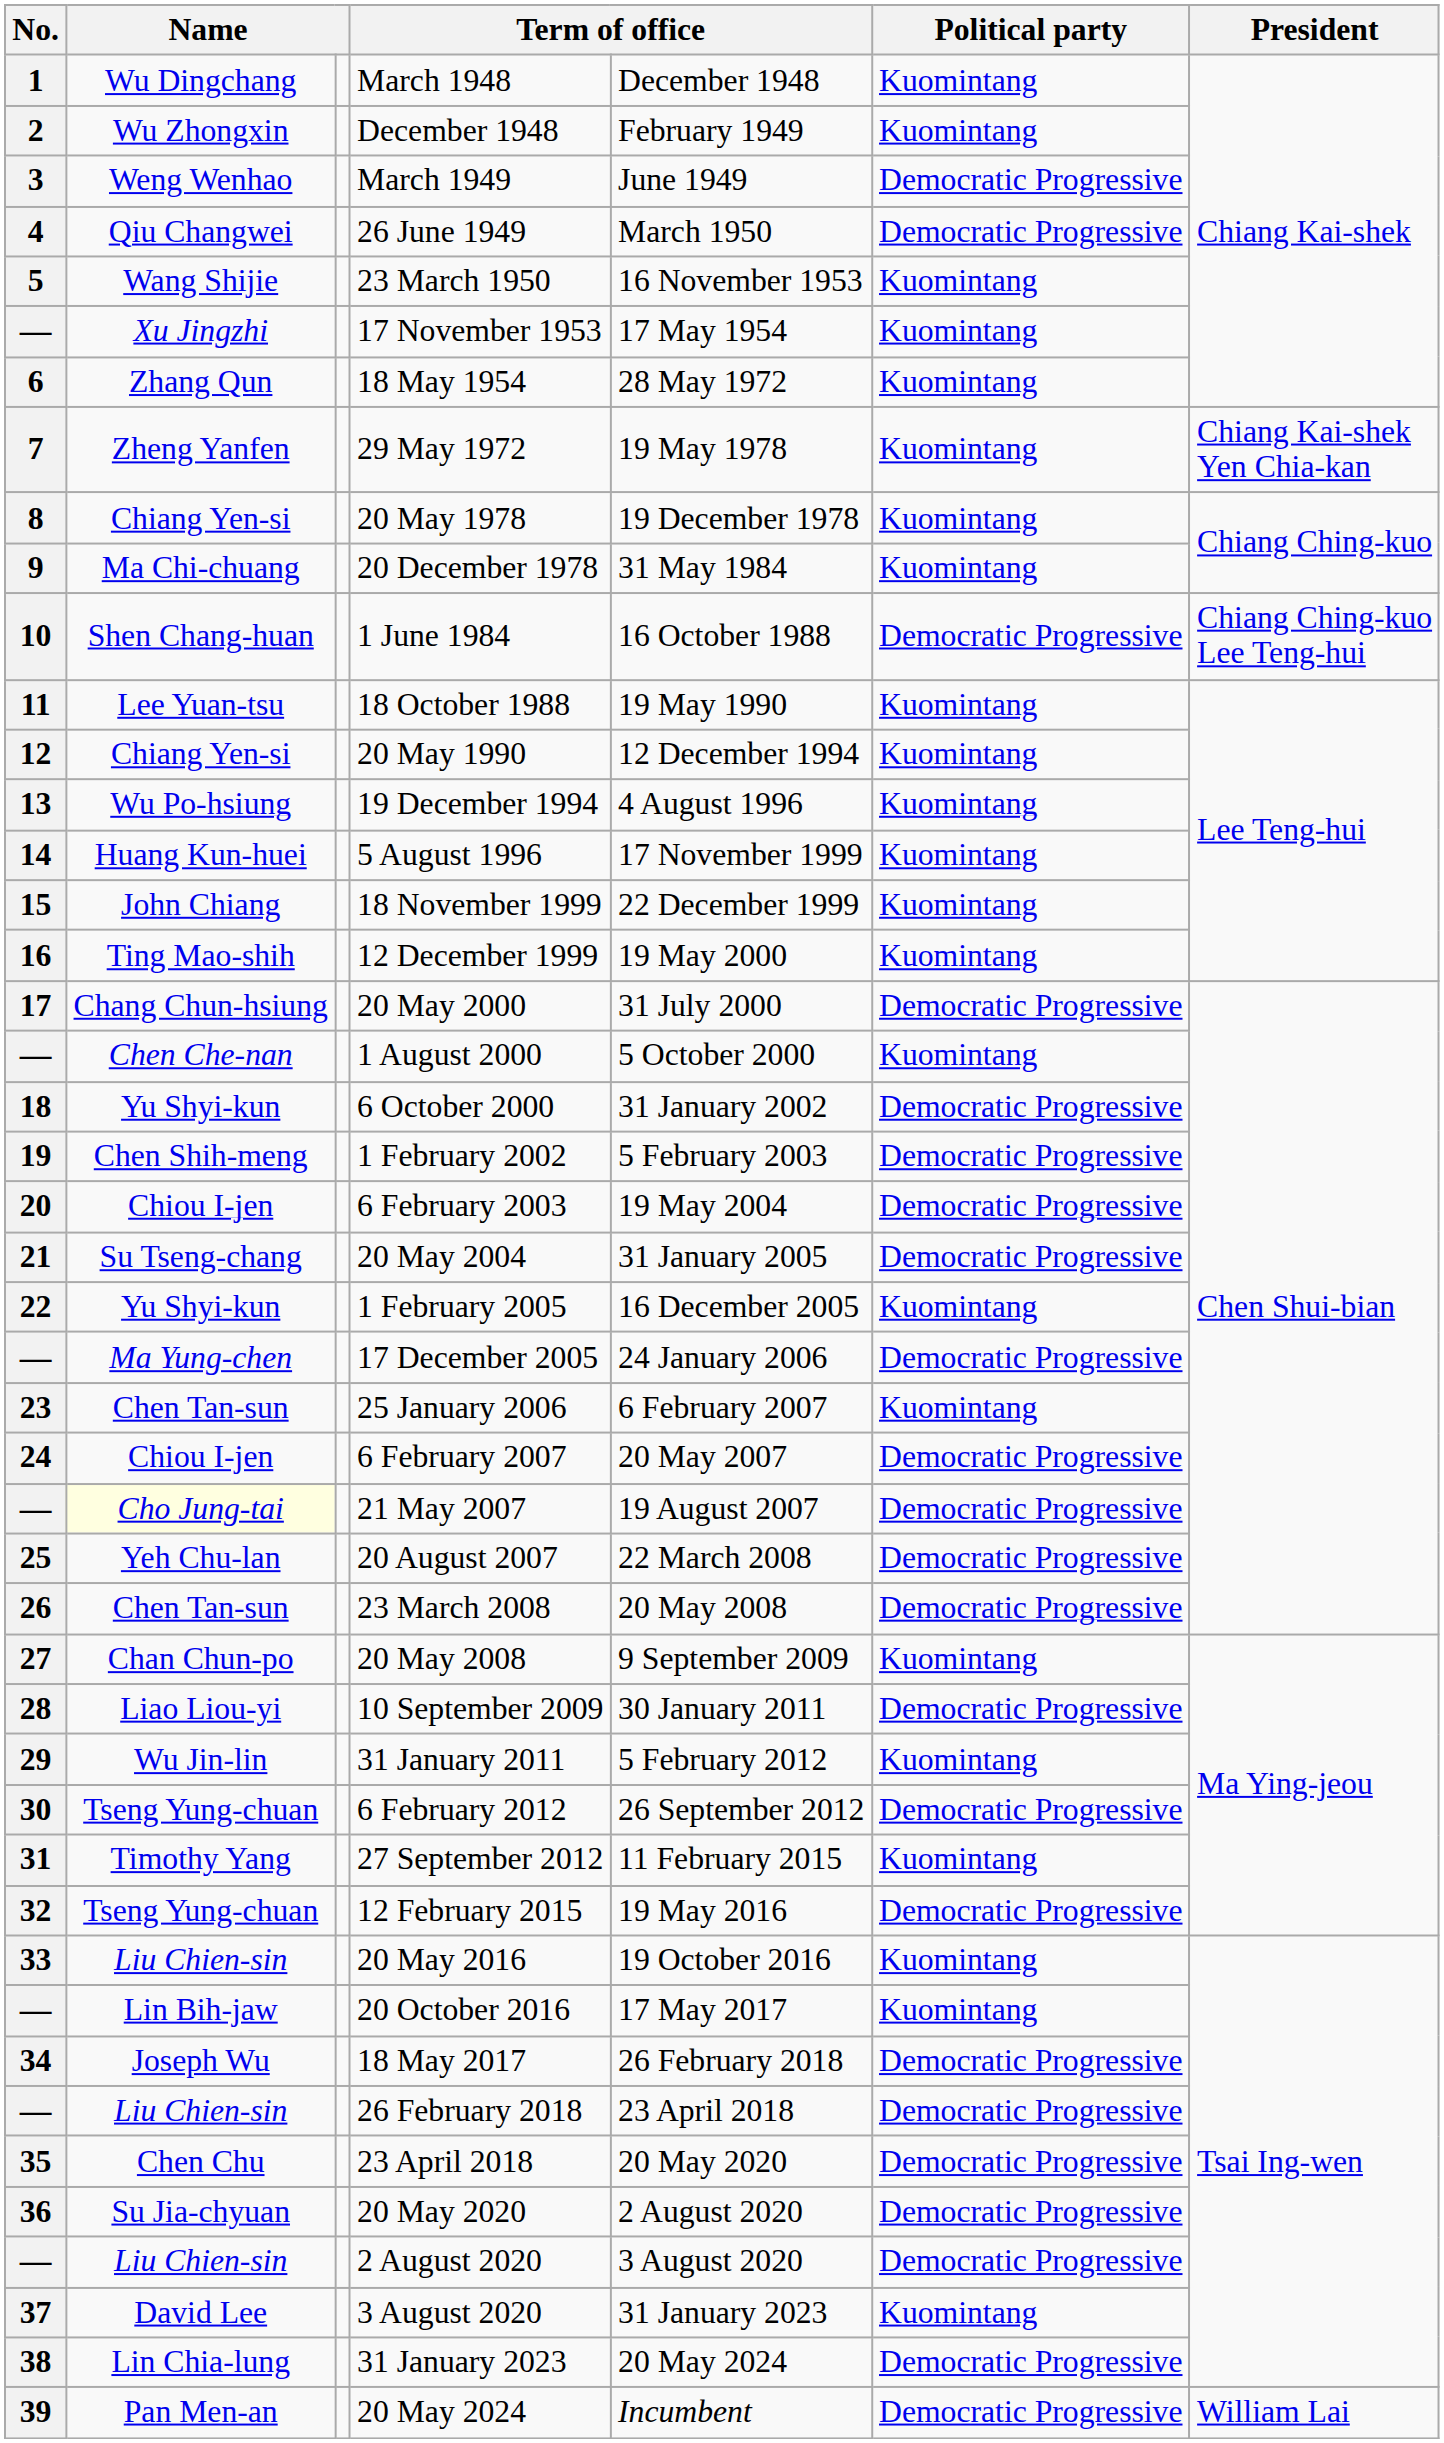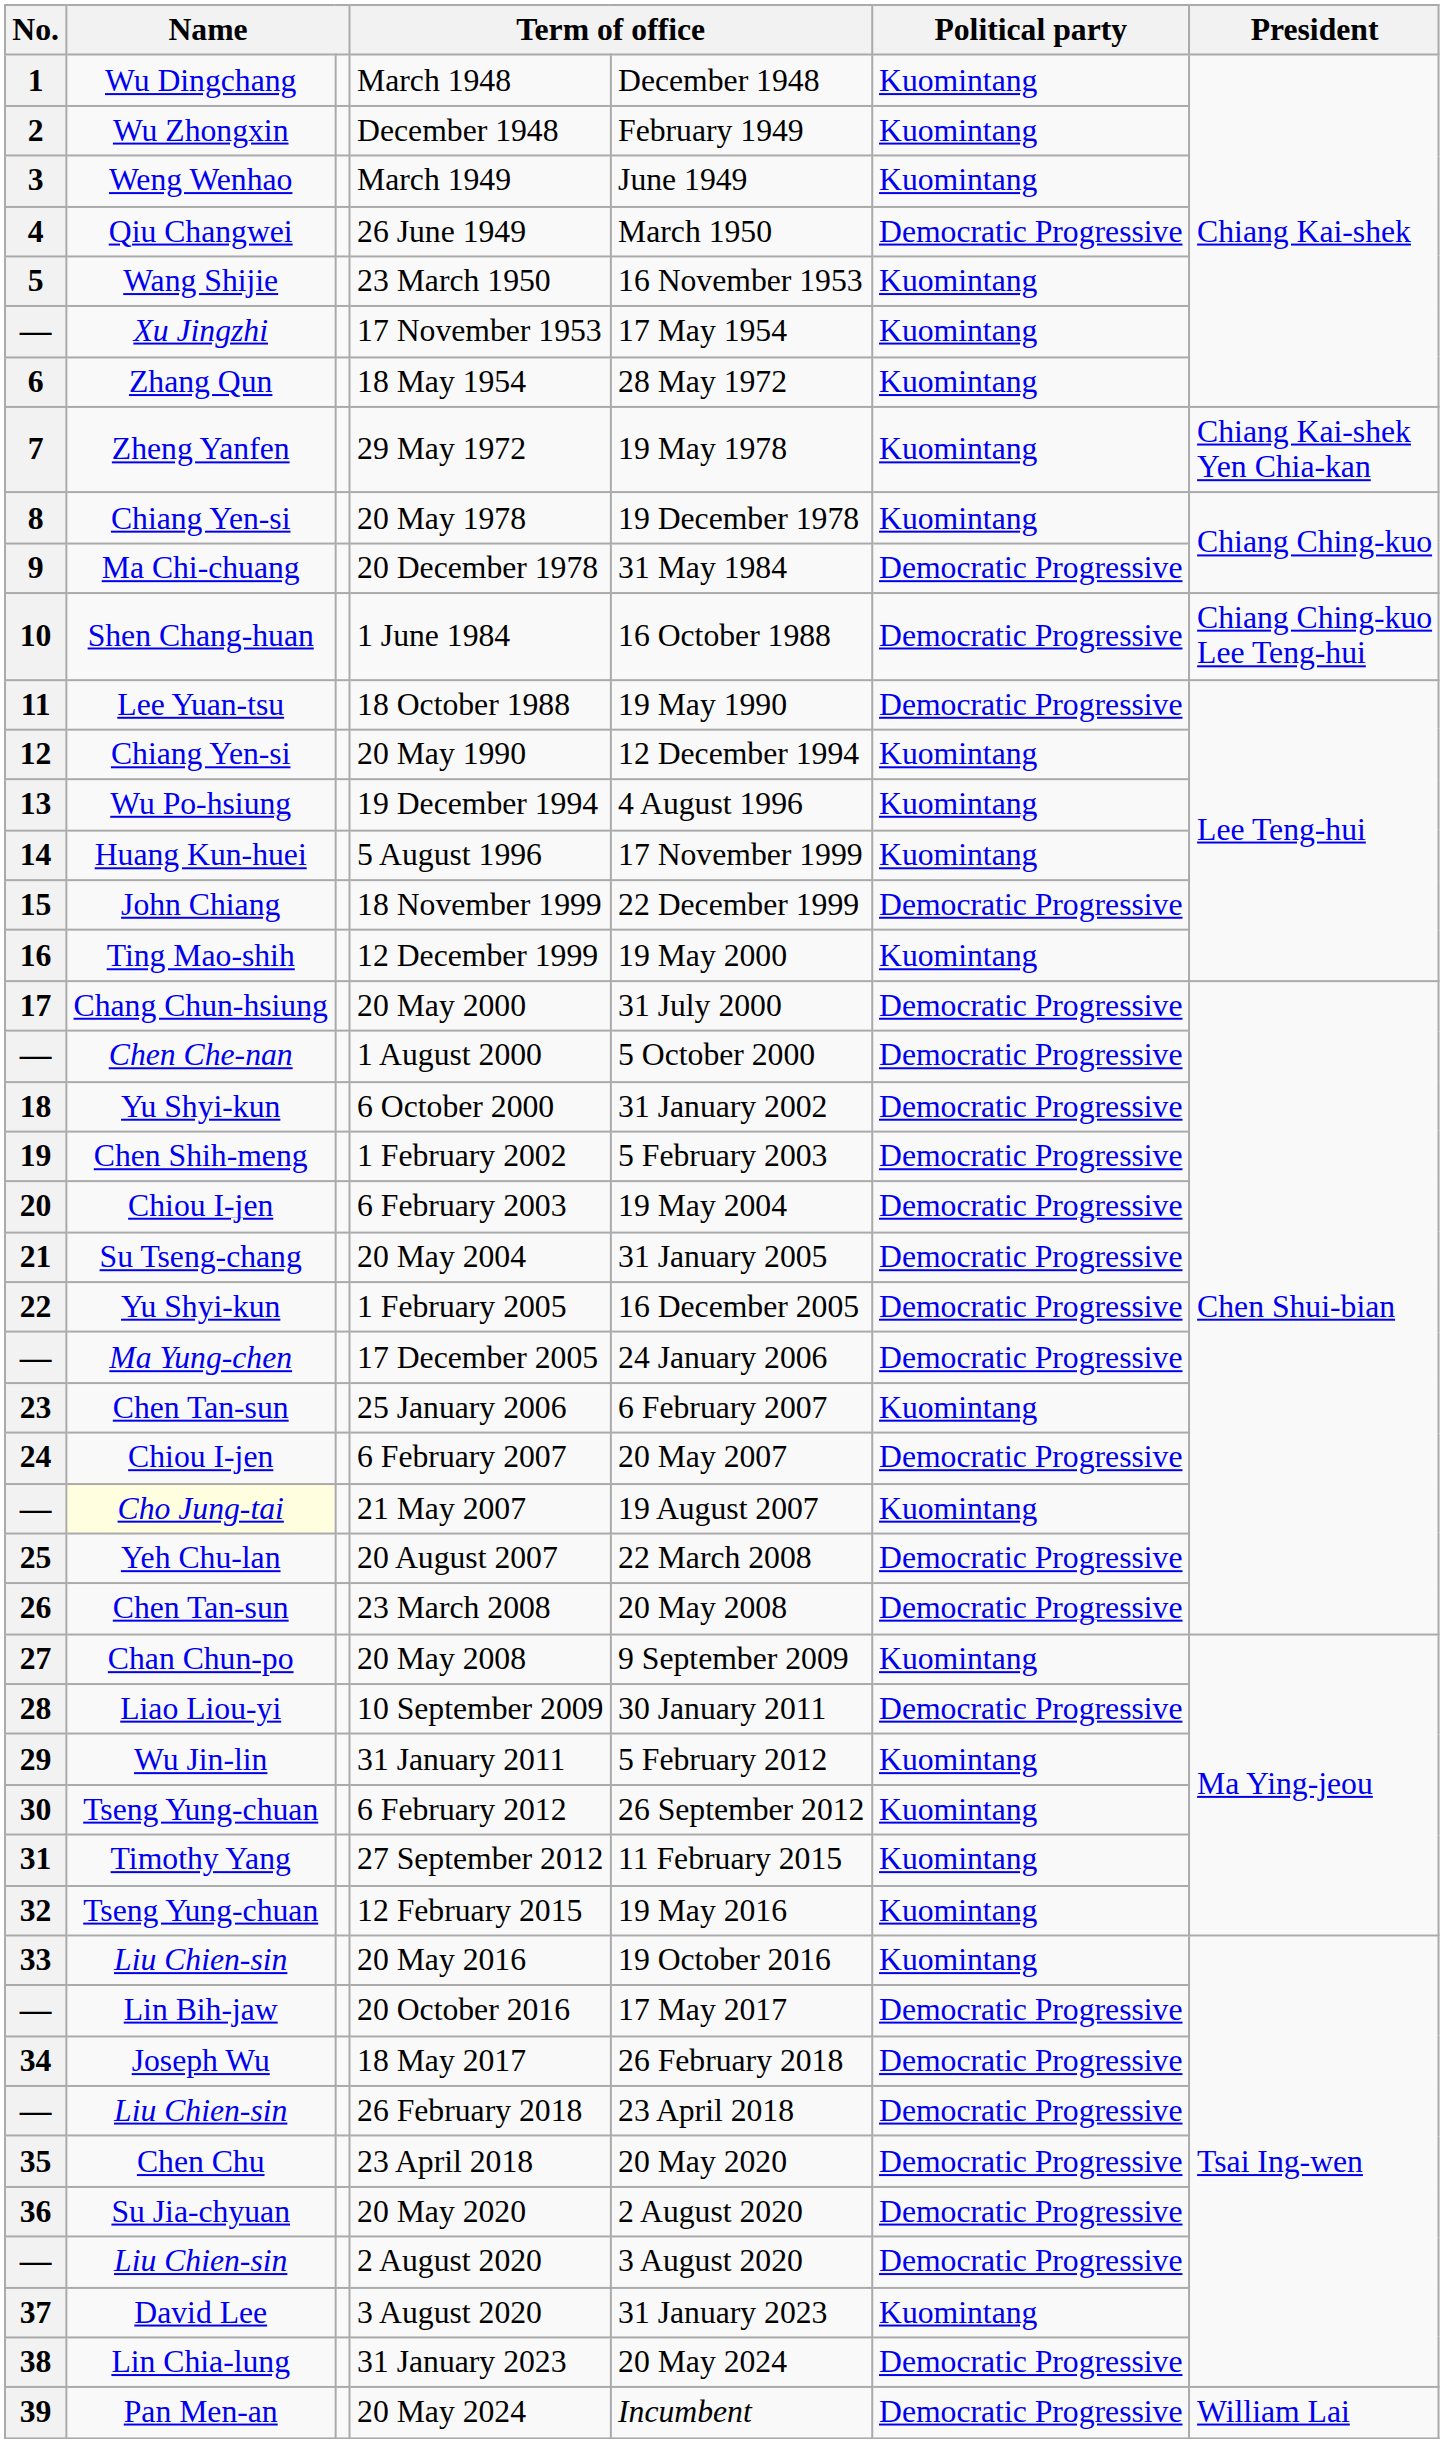March 1949 | Political party: Democratic Progressive -> Kuomintang
20 December 1978 | Political party: Kuomintang -> Democratic Progressive
18 October 1988 | Political party: Kuomintang -> Democratic Progressive
18 November 1999 | Political party: Kuomintang -> Democratic Progressive
1 August 2000 | Political party: Kuomintang -> Democratic Progressive
1 February 2005 | Political party: Kuomintang -> Democratic Progressive
21 May 2007 | Political party: Democratic Progressive -> Kuomintang
6 February 2012 | Political party: Democratic Progressive -> Kuomintang
12 February 2015 | Political party: Democratic Progressive -> Kuomintang
20 October 2016 | Political party: Kuomintang -> Democratic Progressive
